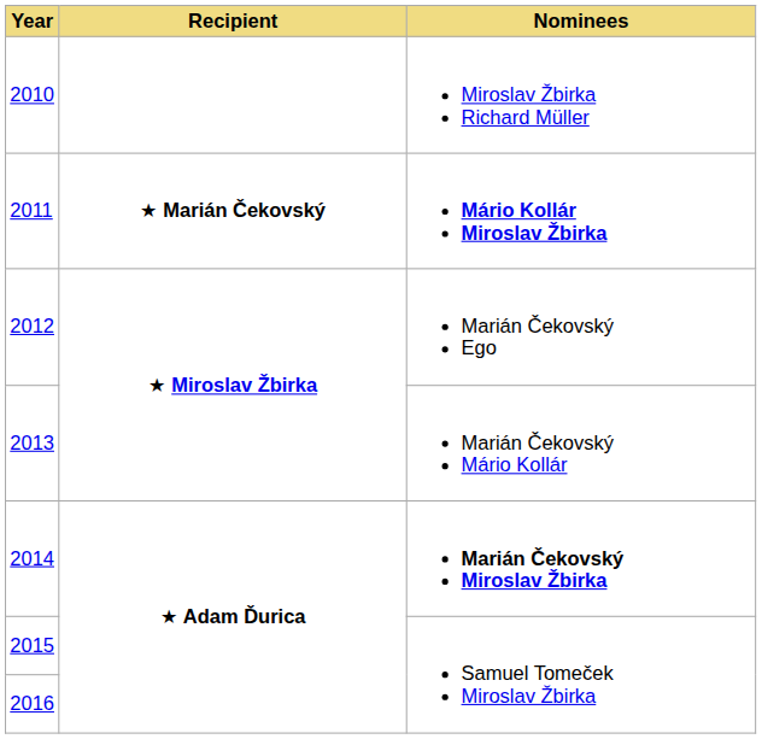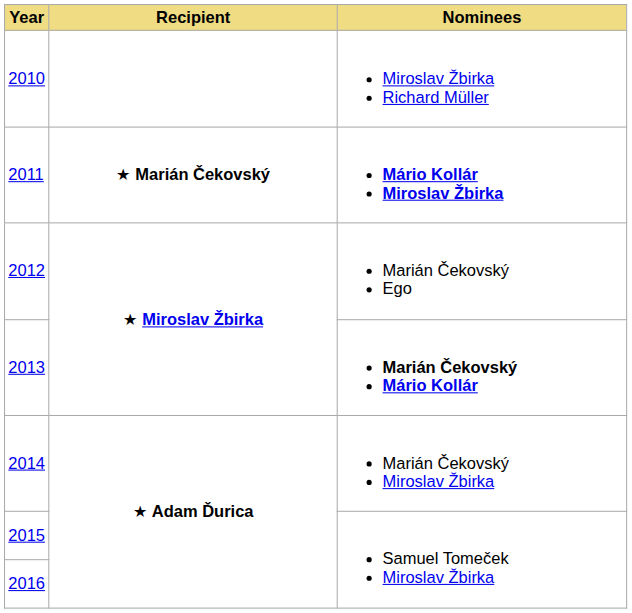2013 | Nominees: normal -> bold
2014 | Nominees: bold -> normal
